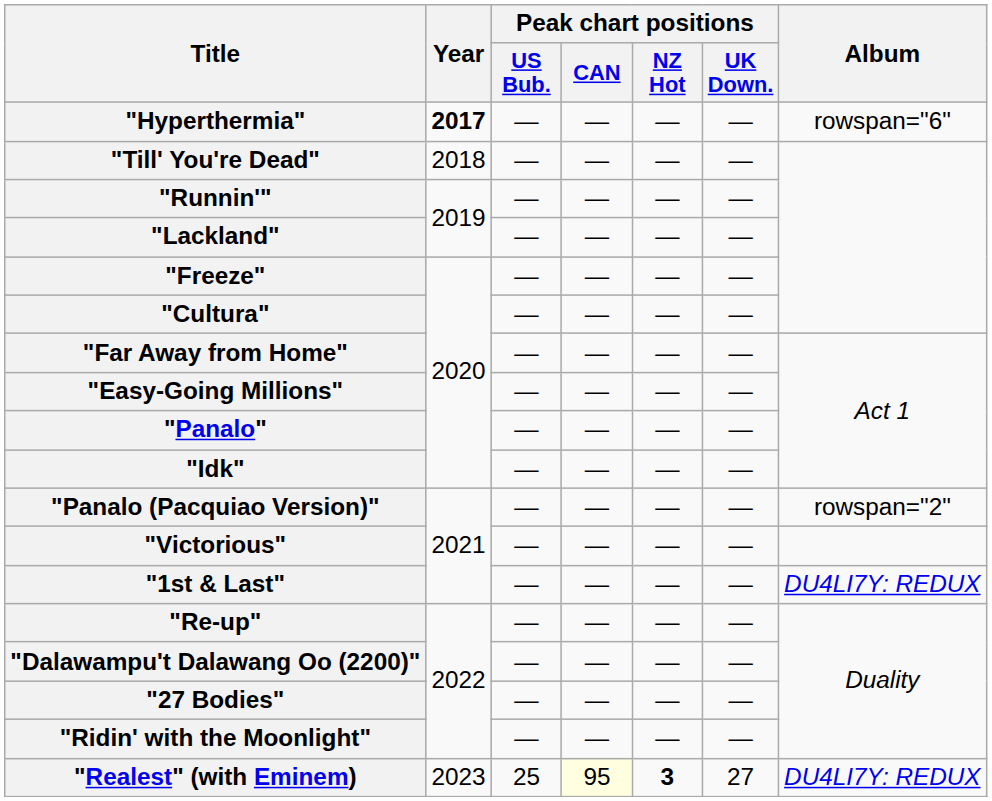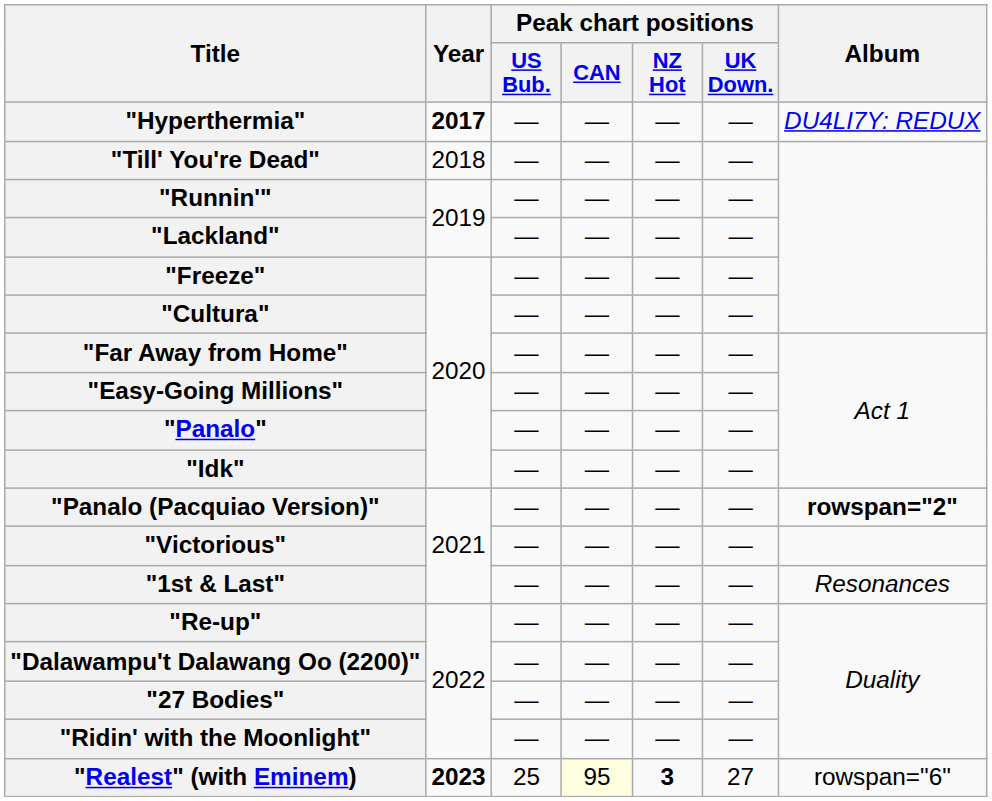"Hyperthermia" | Album: rowspan="6" -> DU4LI7Y: REDUX
"Panalo (Pacquiao Version)" | Album: normal -> bold
"1st & Last" | Album: DU4LI7Y: REDUX -> Resonances
"Realest" (with Eminem) | Year: normal -> bold
"Realest" (with Eminem) | Album: DU4LI7Y: REDUX -> rowspan="6"
